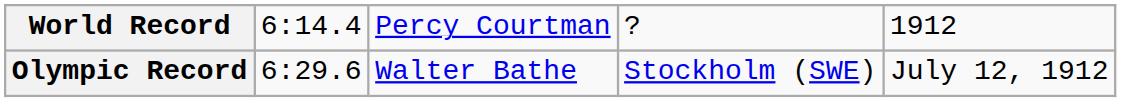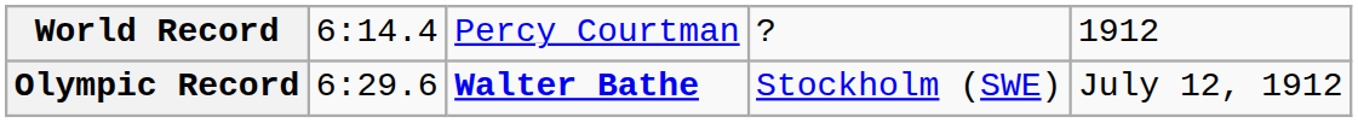Olympic Record | column 3: normal -> bold
